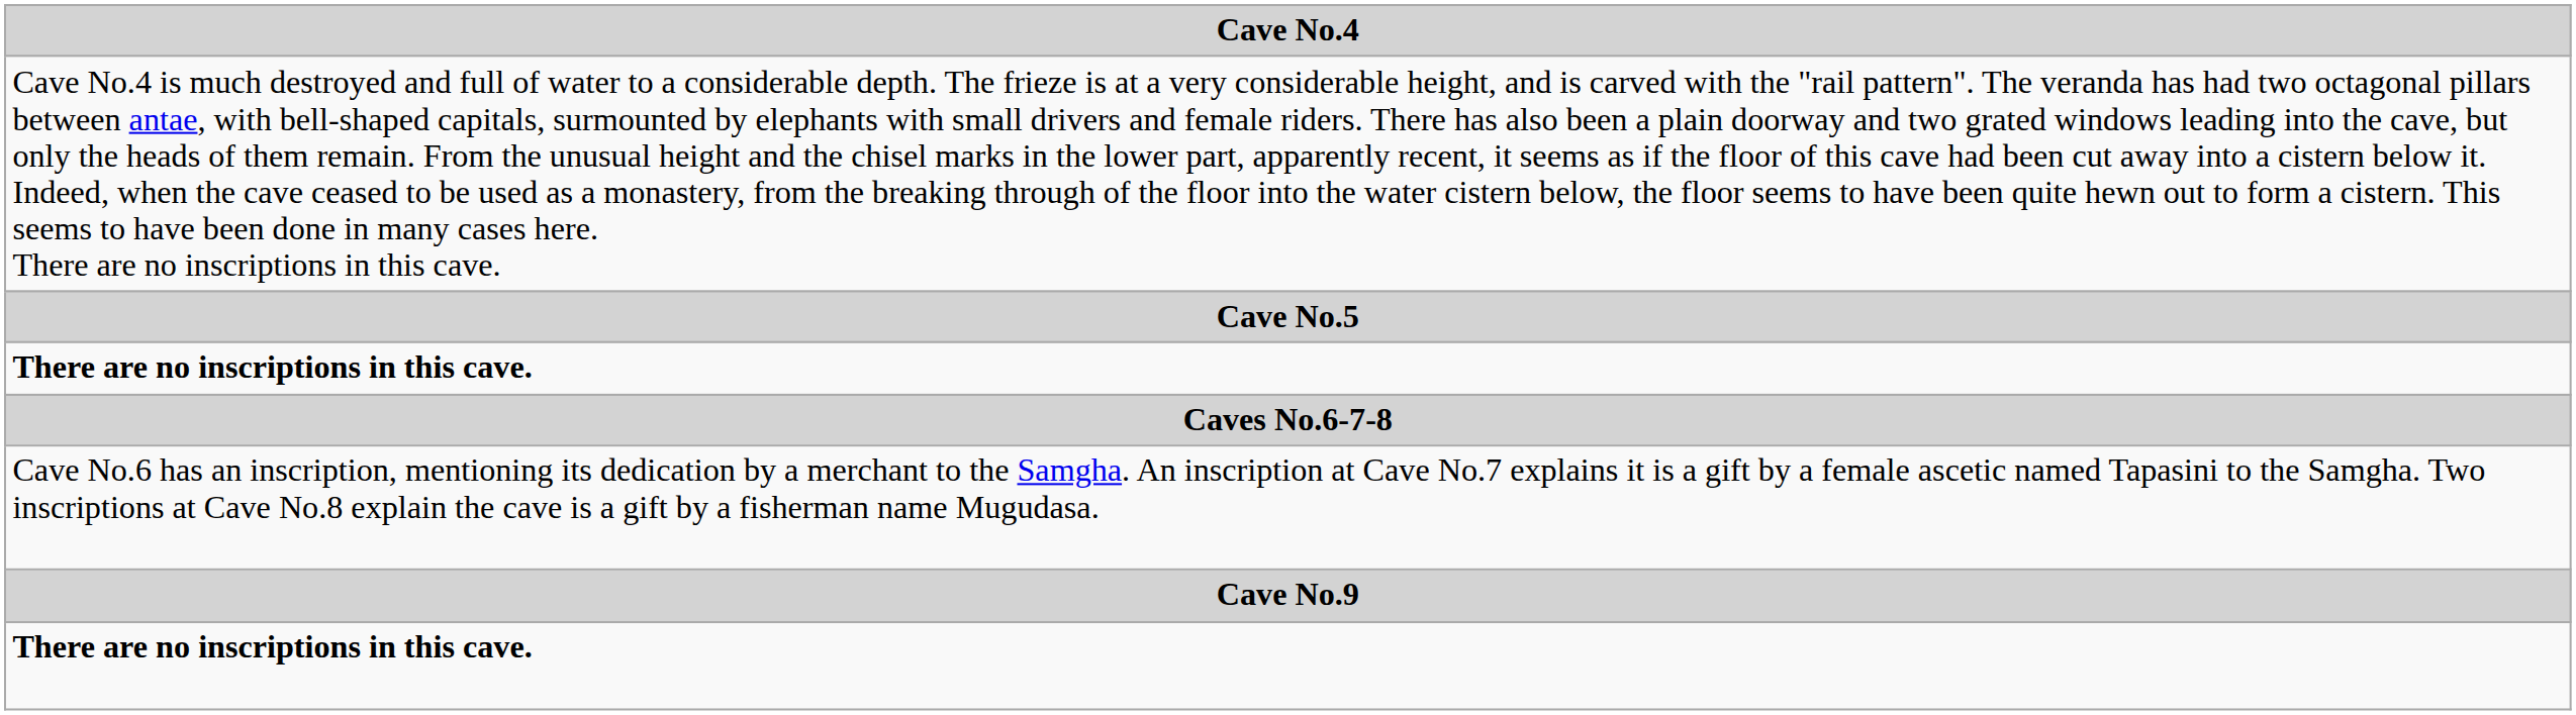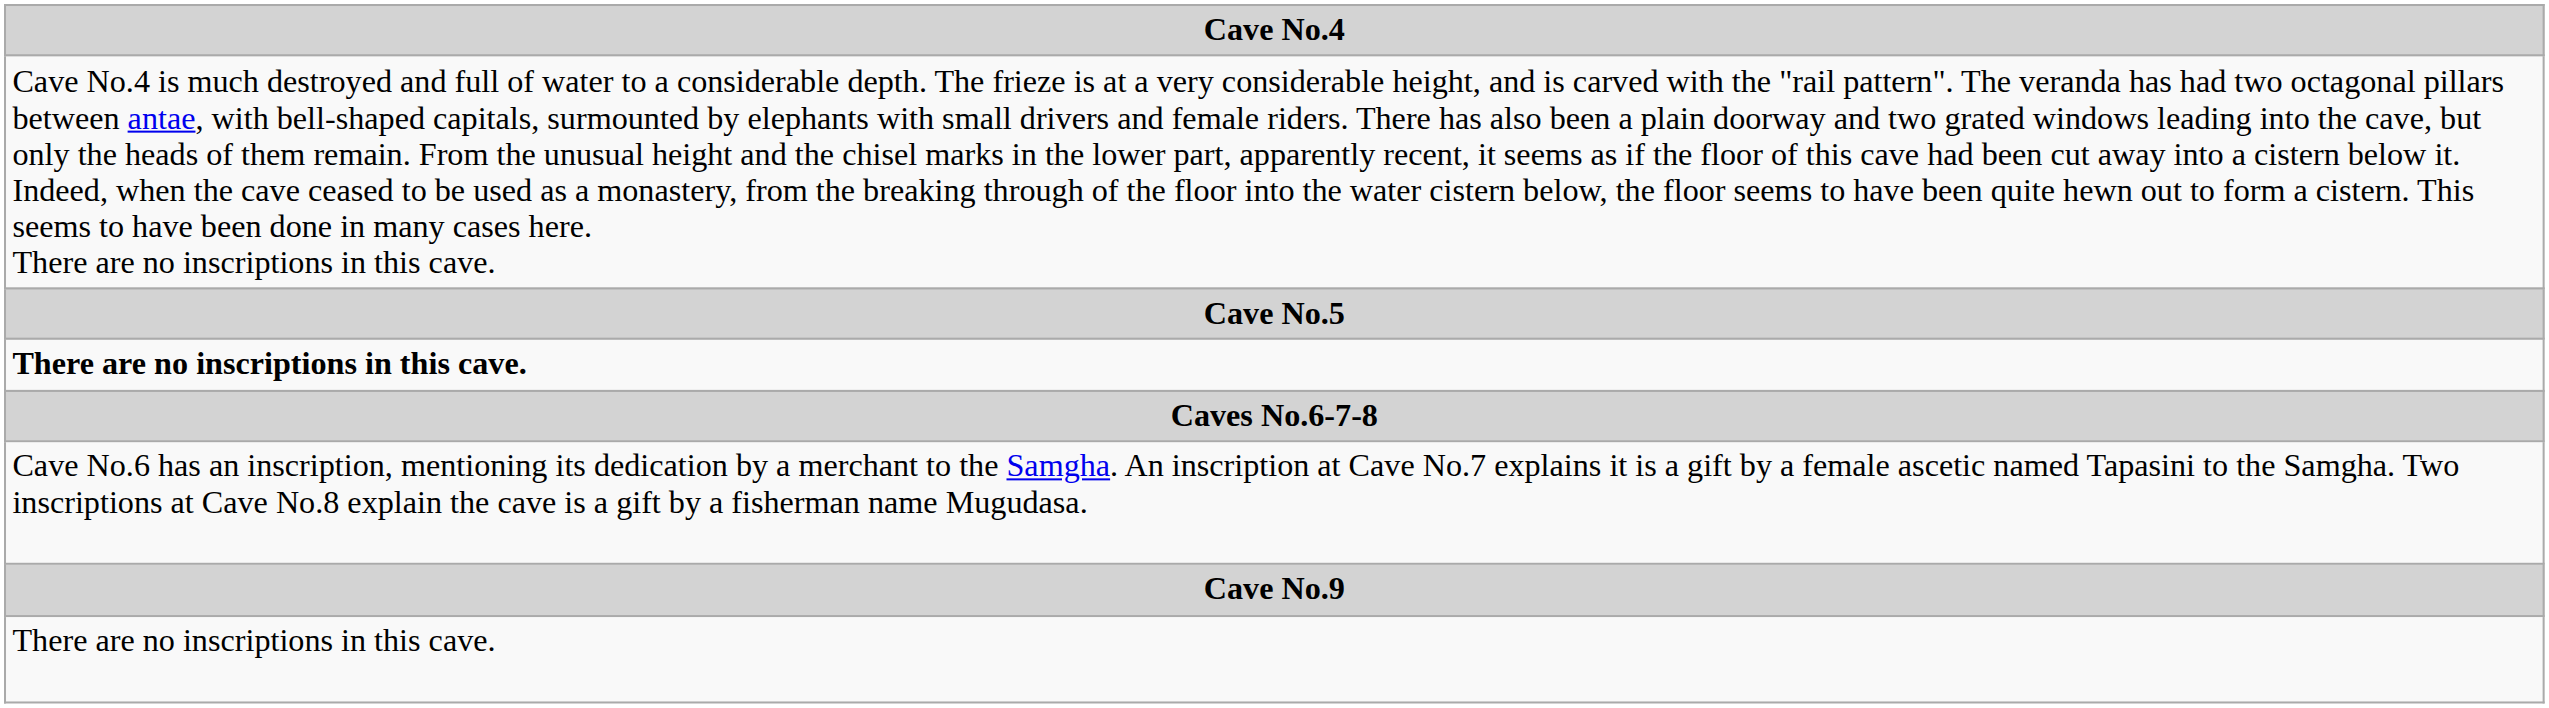row 8 | column 1: bold -> normal
